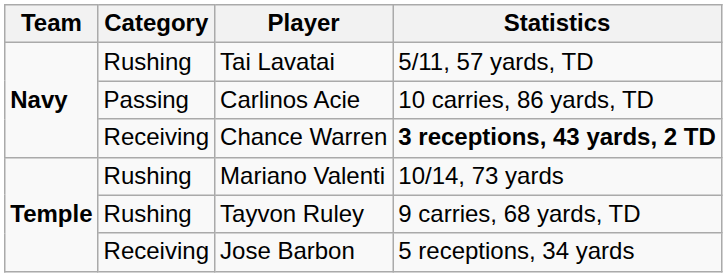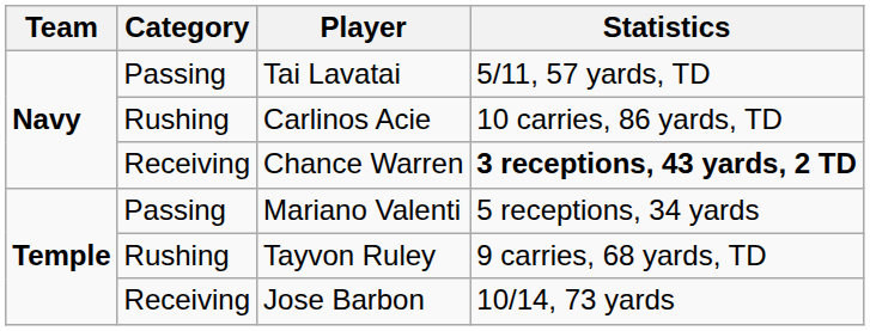Tai Lavatai | Category: Rushing -> Passing
Carlinos Acie | Category: Passing -> Rushing
Mariano Valenti | Category: Rushing -> Passing
Mariano Valenti | Statistics: 10/14, 73 yards -> 5 receptions, 34 yards
Jose Barbon | Statistics: 5 receptions, 34 yards -> 10/14, 73 yards
